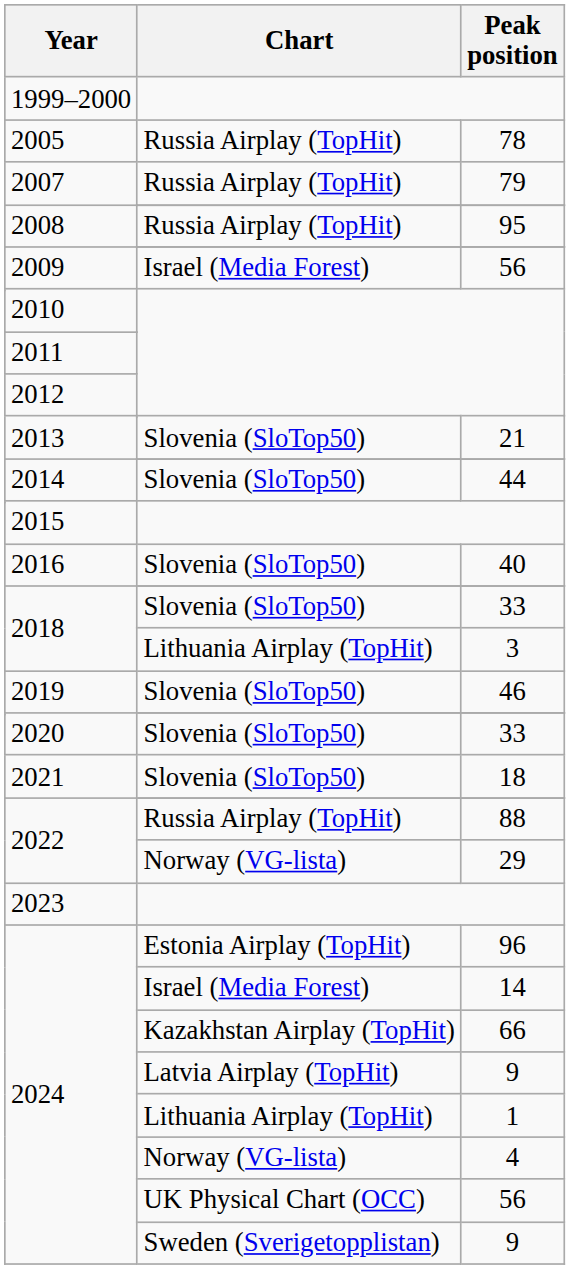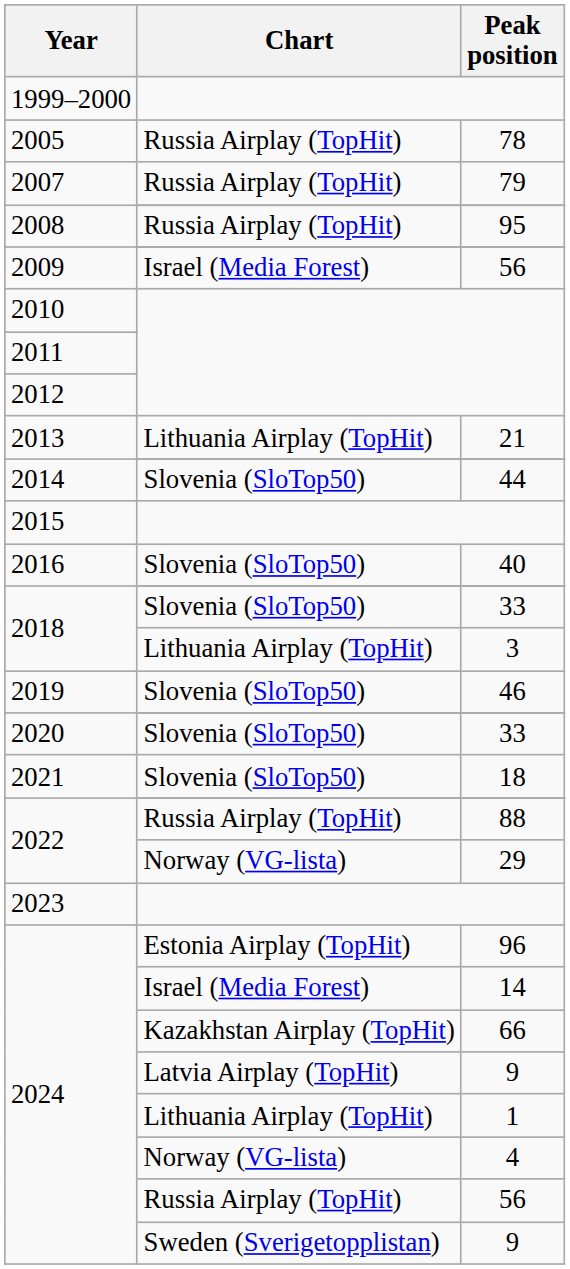21 | Chart: Slovenia (SloTop50) -> Lithuania Airplay (TopHit)
2024 / 56 | Chart: UK Physical Chart (OCC) -> Russia Airplay (TopHit)
